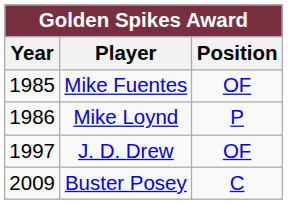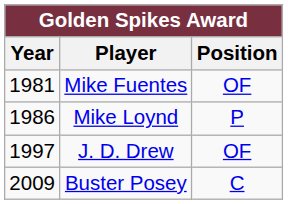Mike Fuentes | Year: 1985 -> 1981
